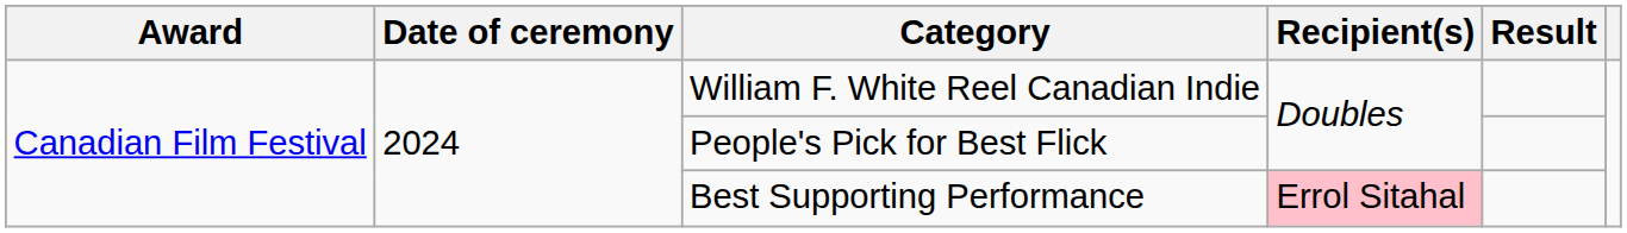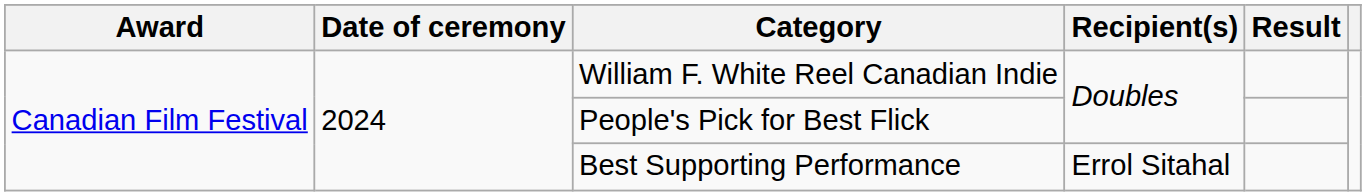Best Supporting Performance | Recipient(s): pink background -> no background
